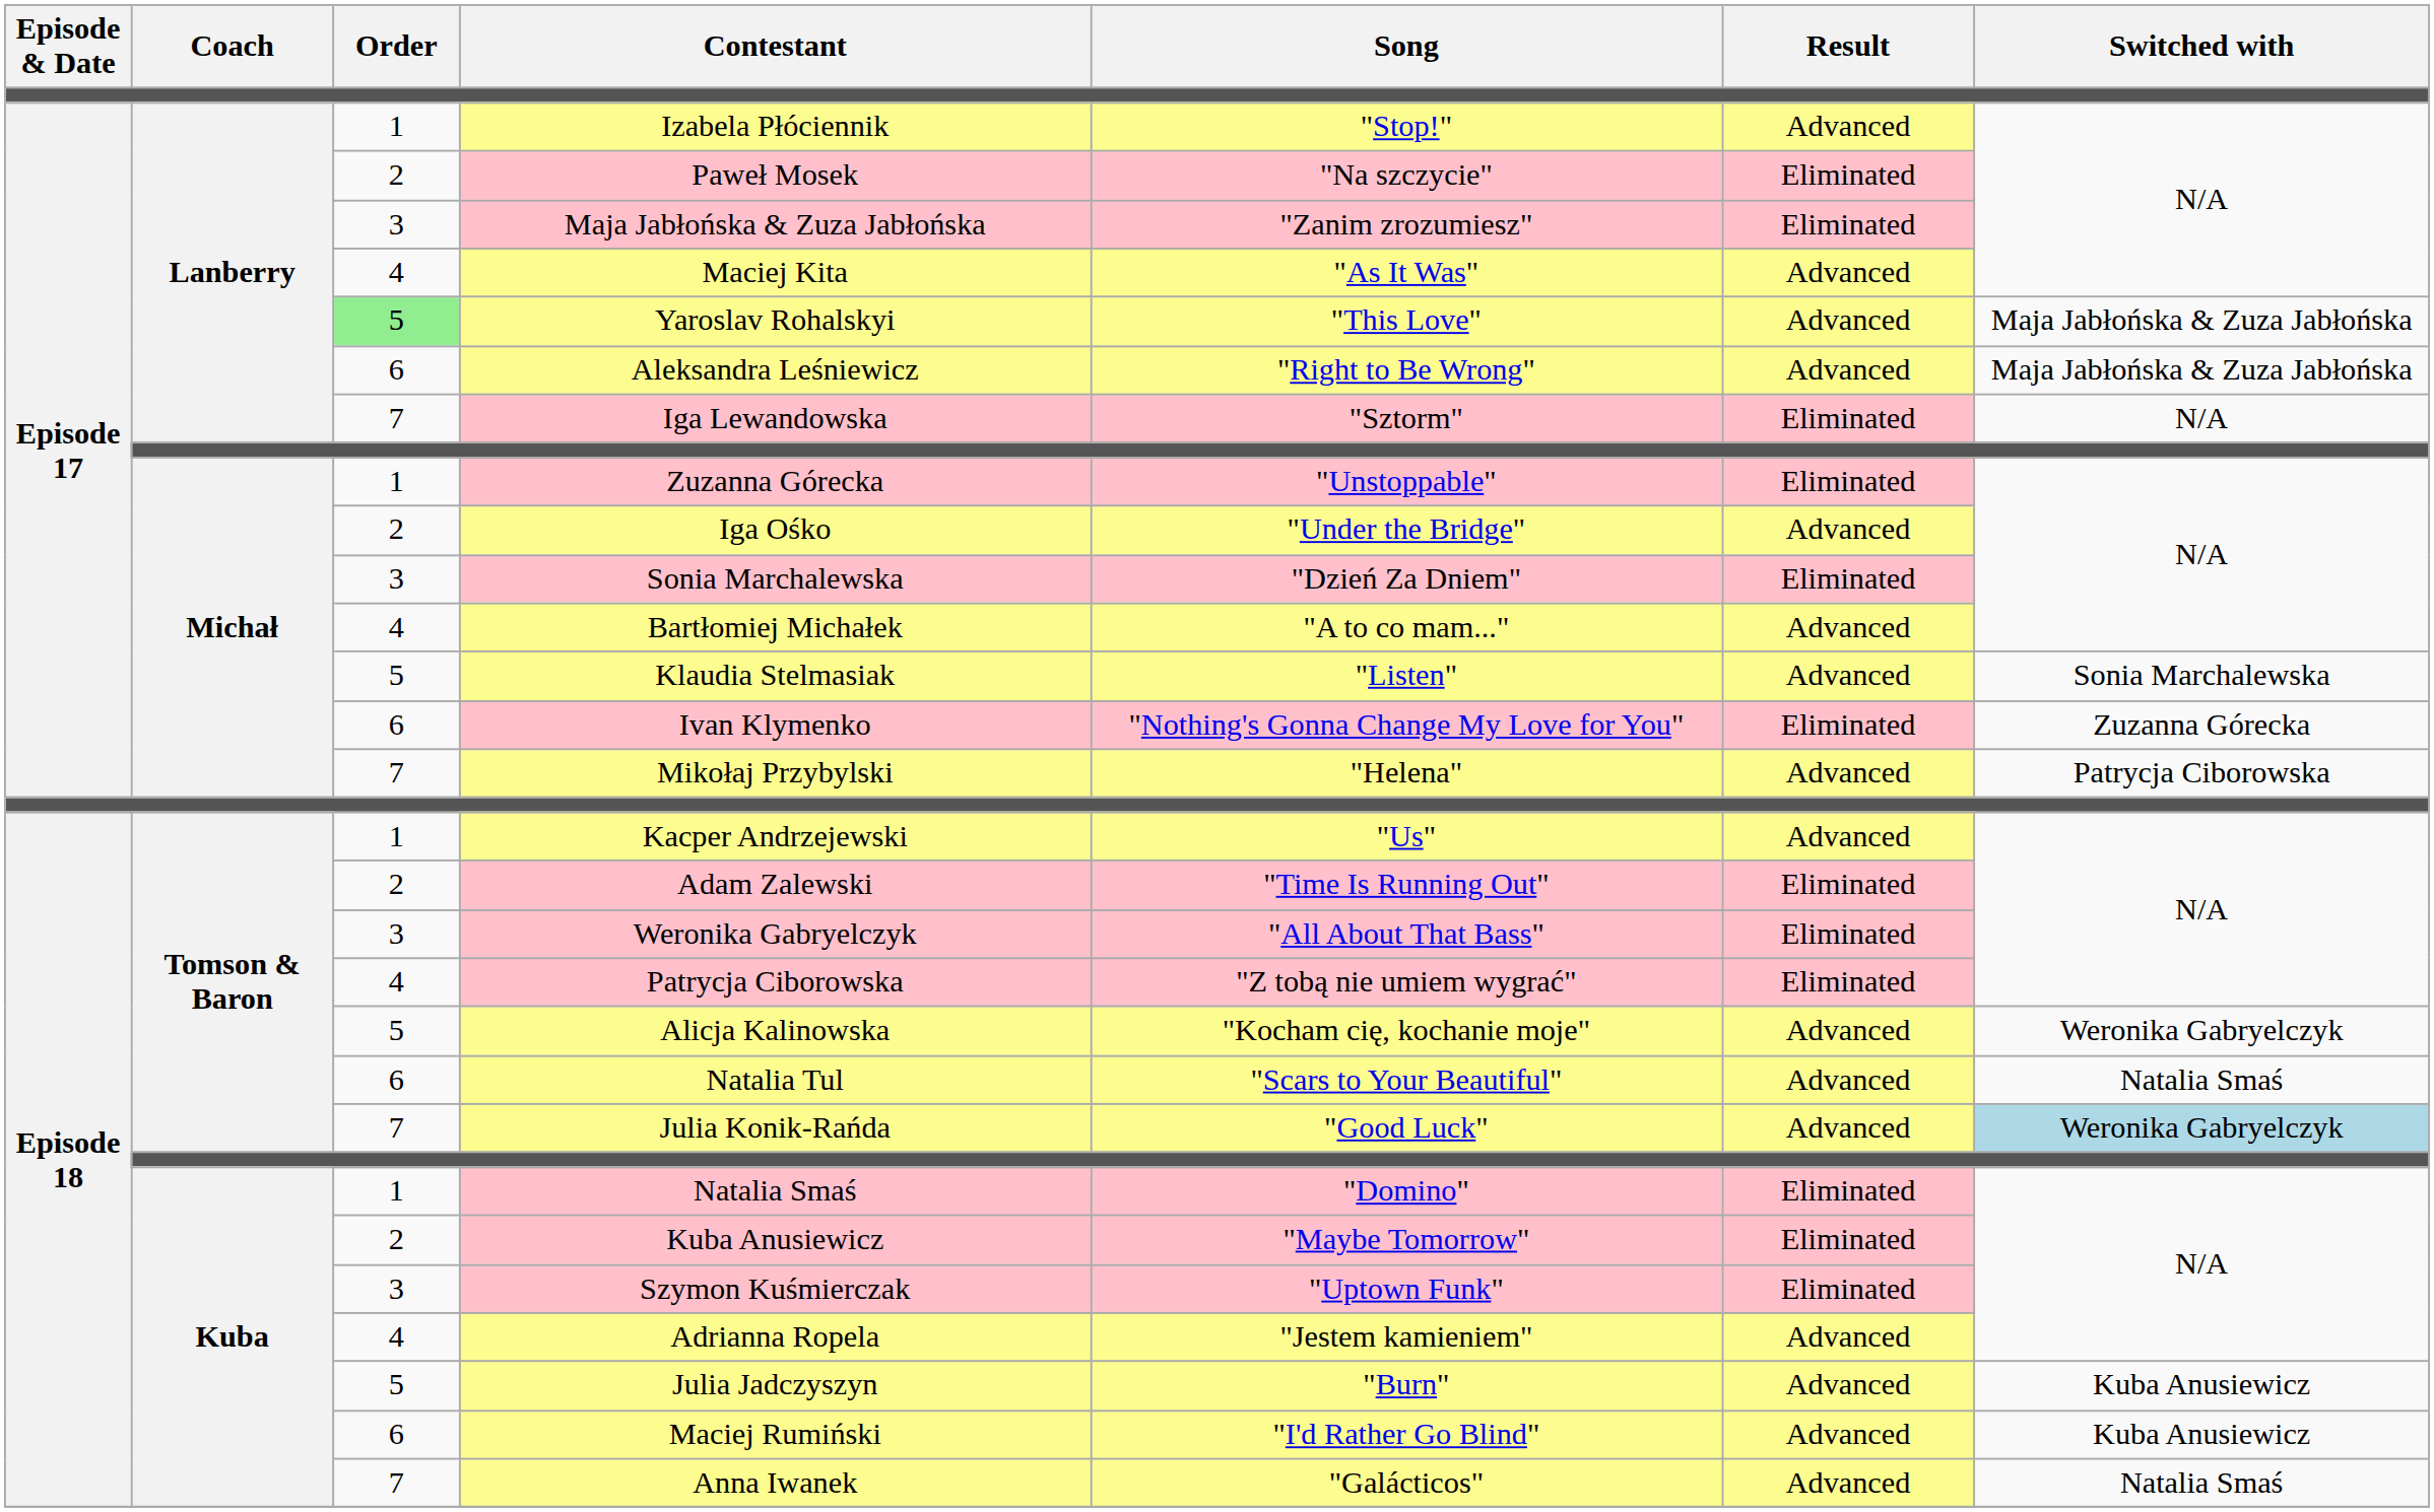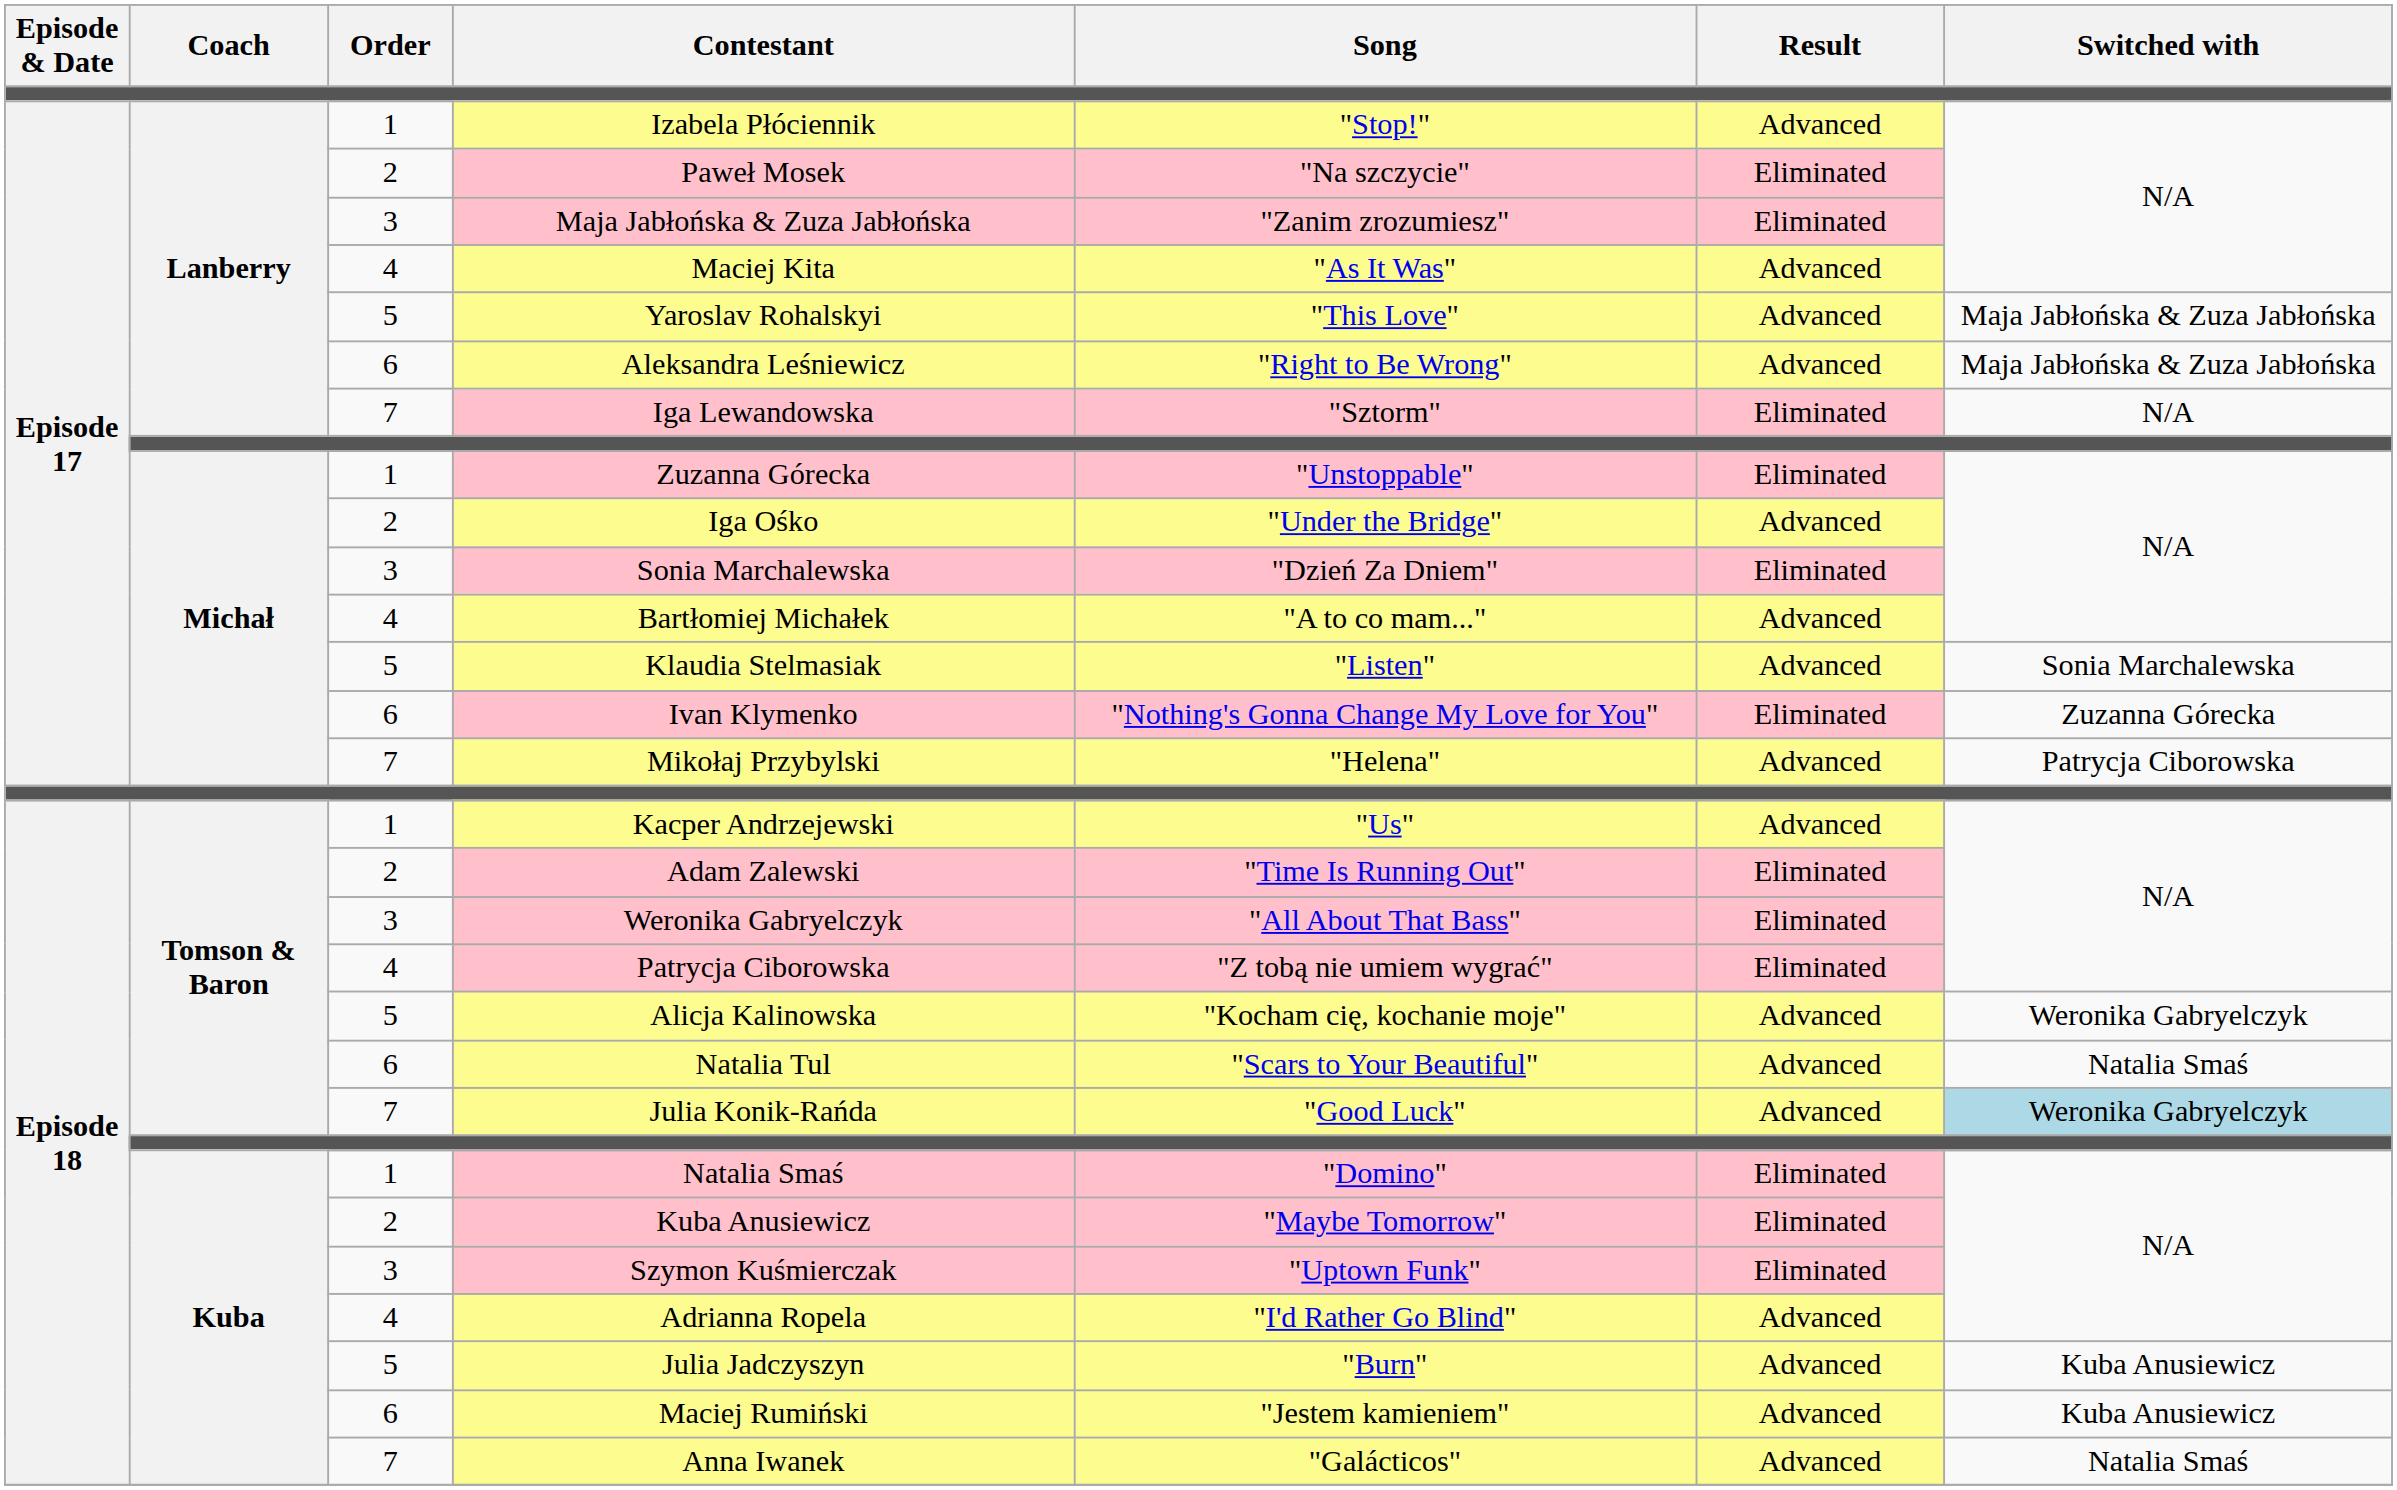Yaroslav Rohalskyi | Order: lightgreen background -> no background
Adrianna Ropela | Song: "Jestem kamieniem" -> "I'd Rather Go Blind"
Maciej Rumiński | Song: "I'd Rather Go Blind" -> "Jestem kamieniem"
